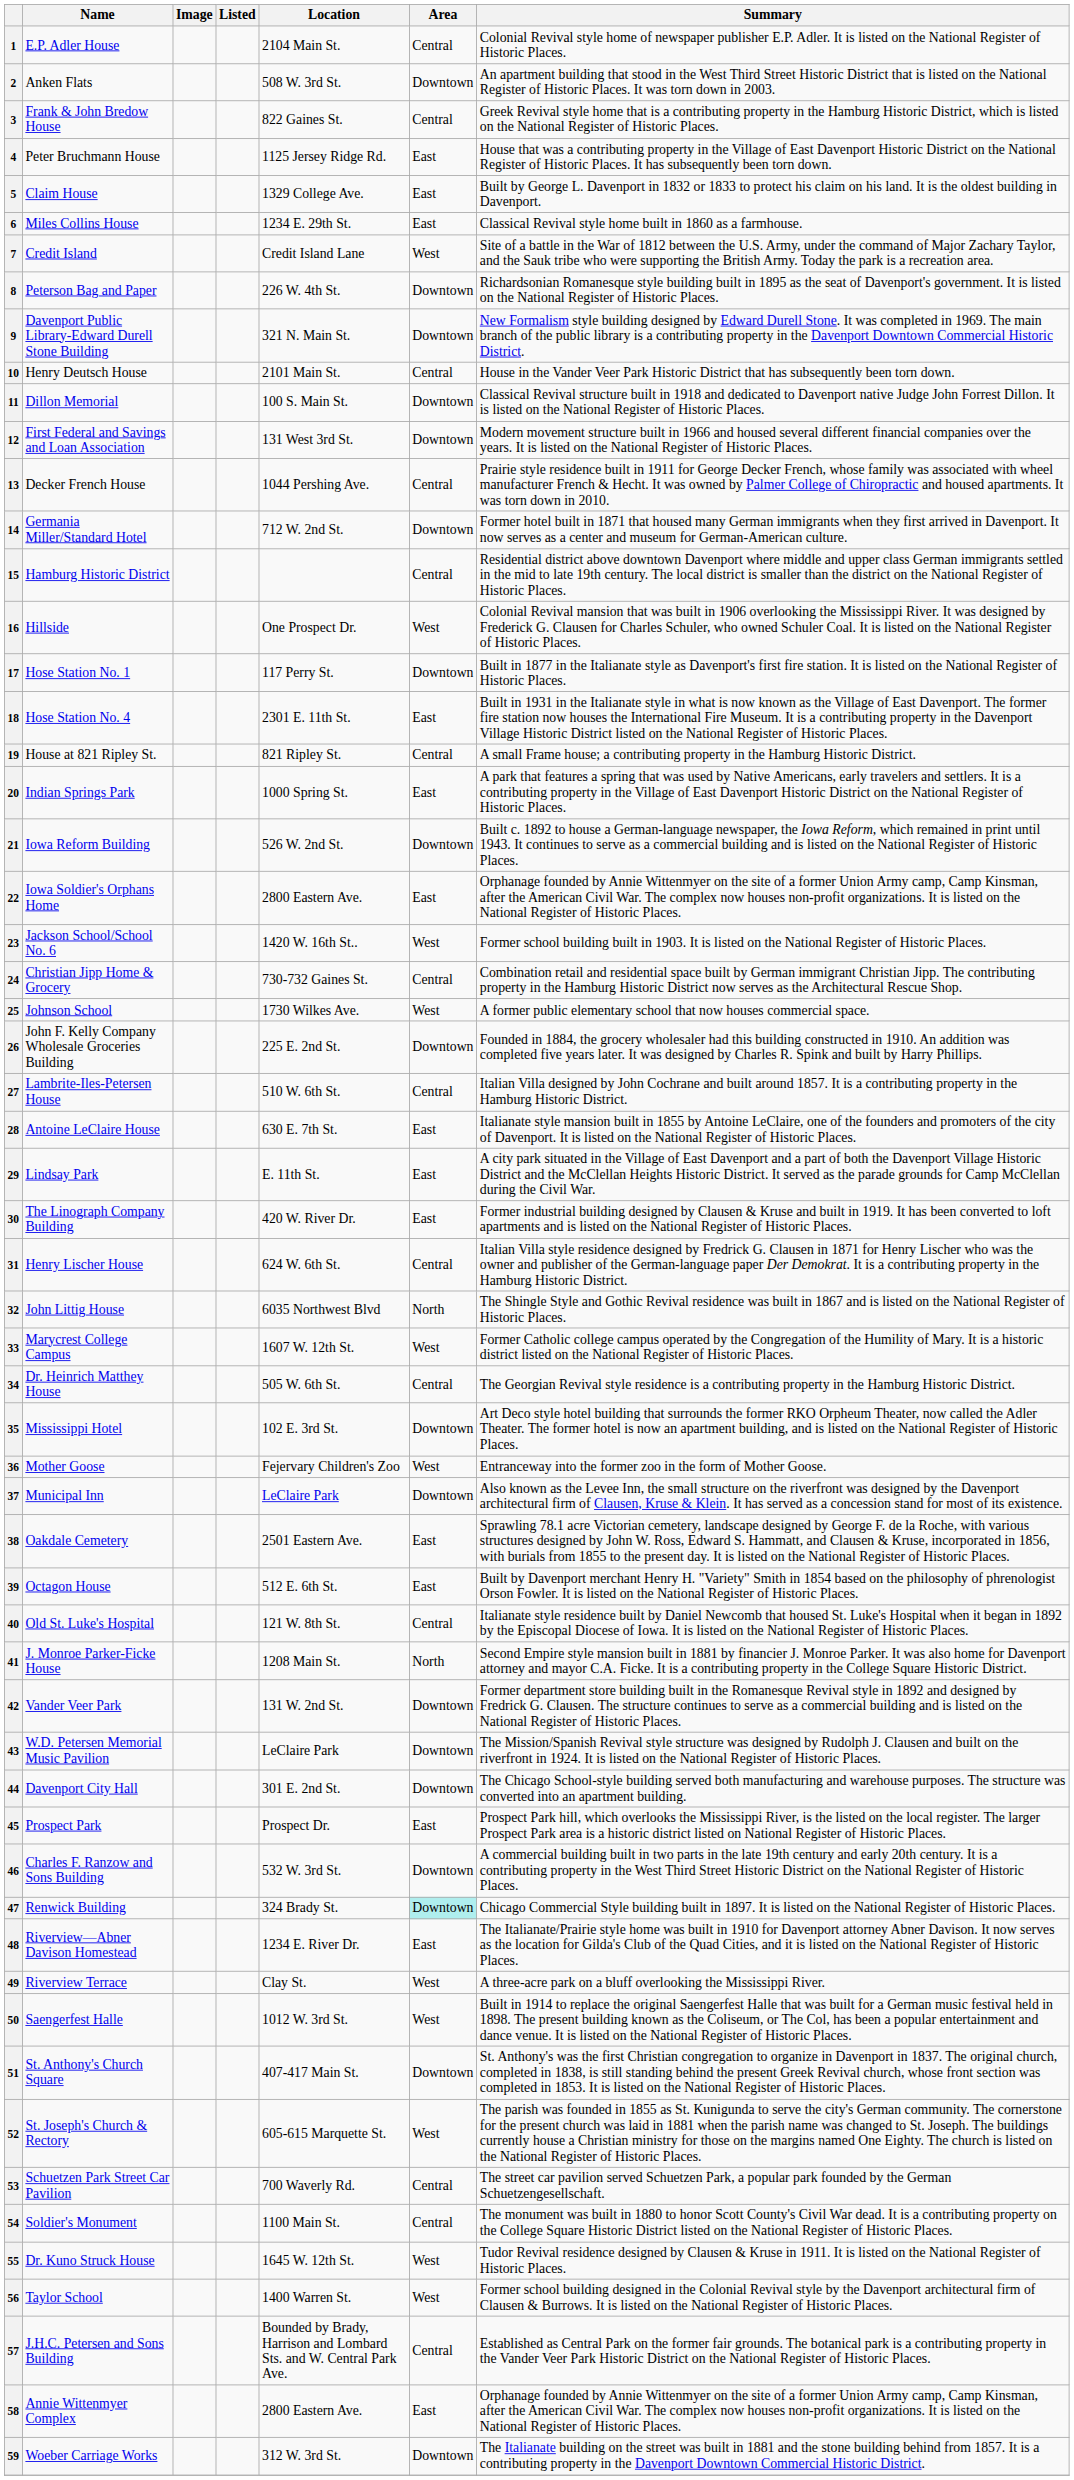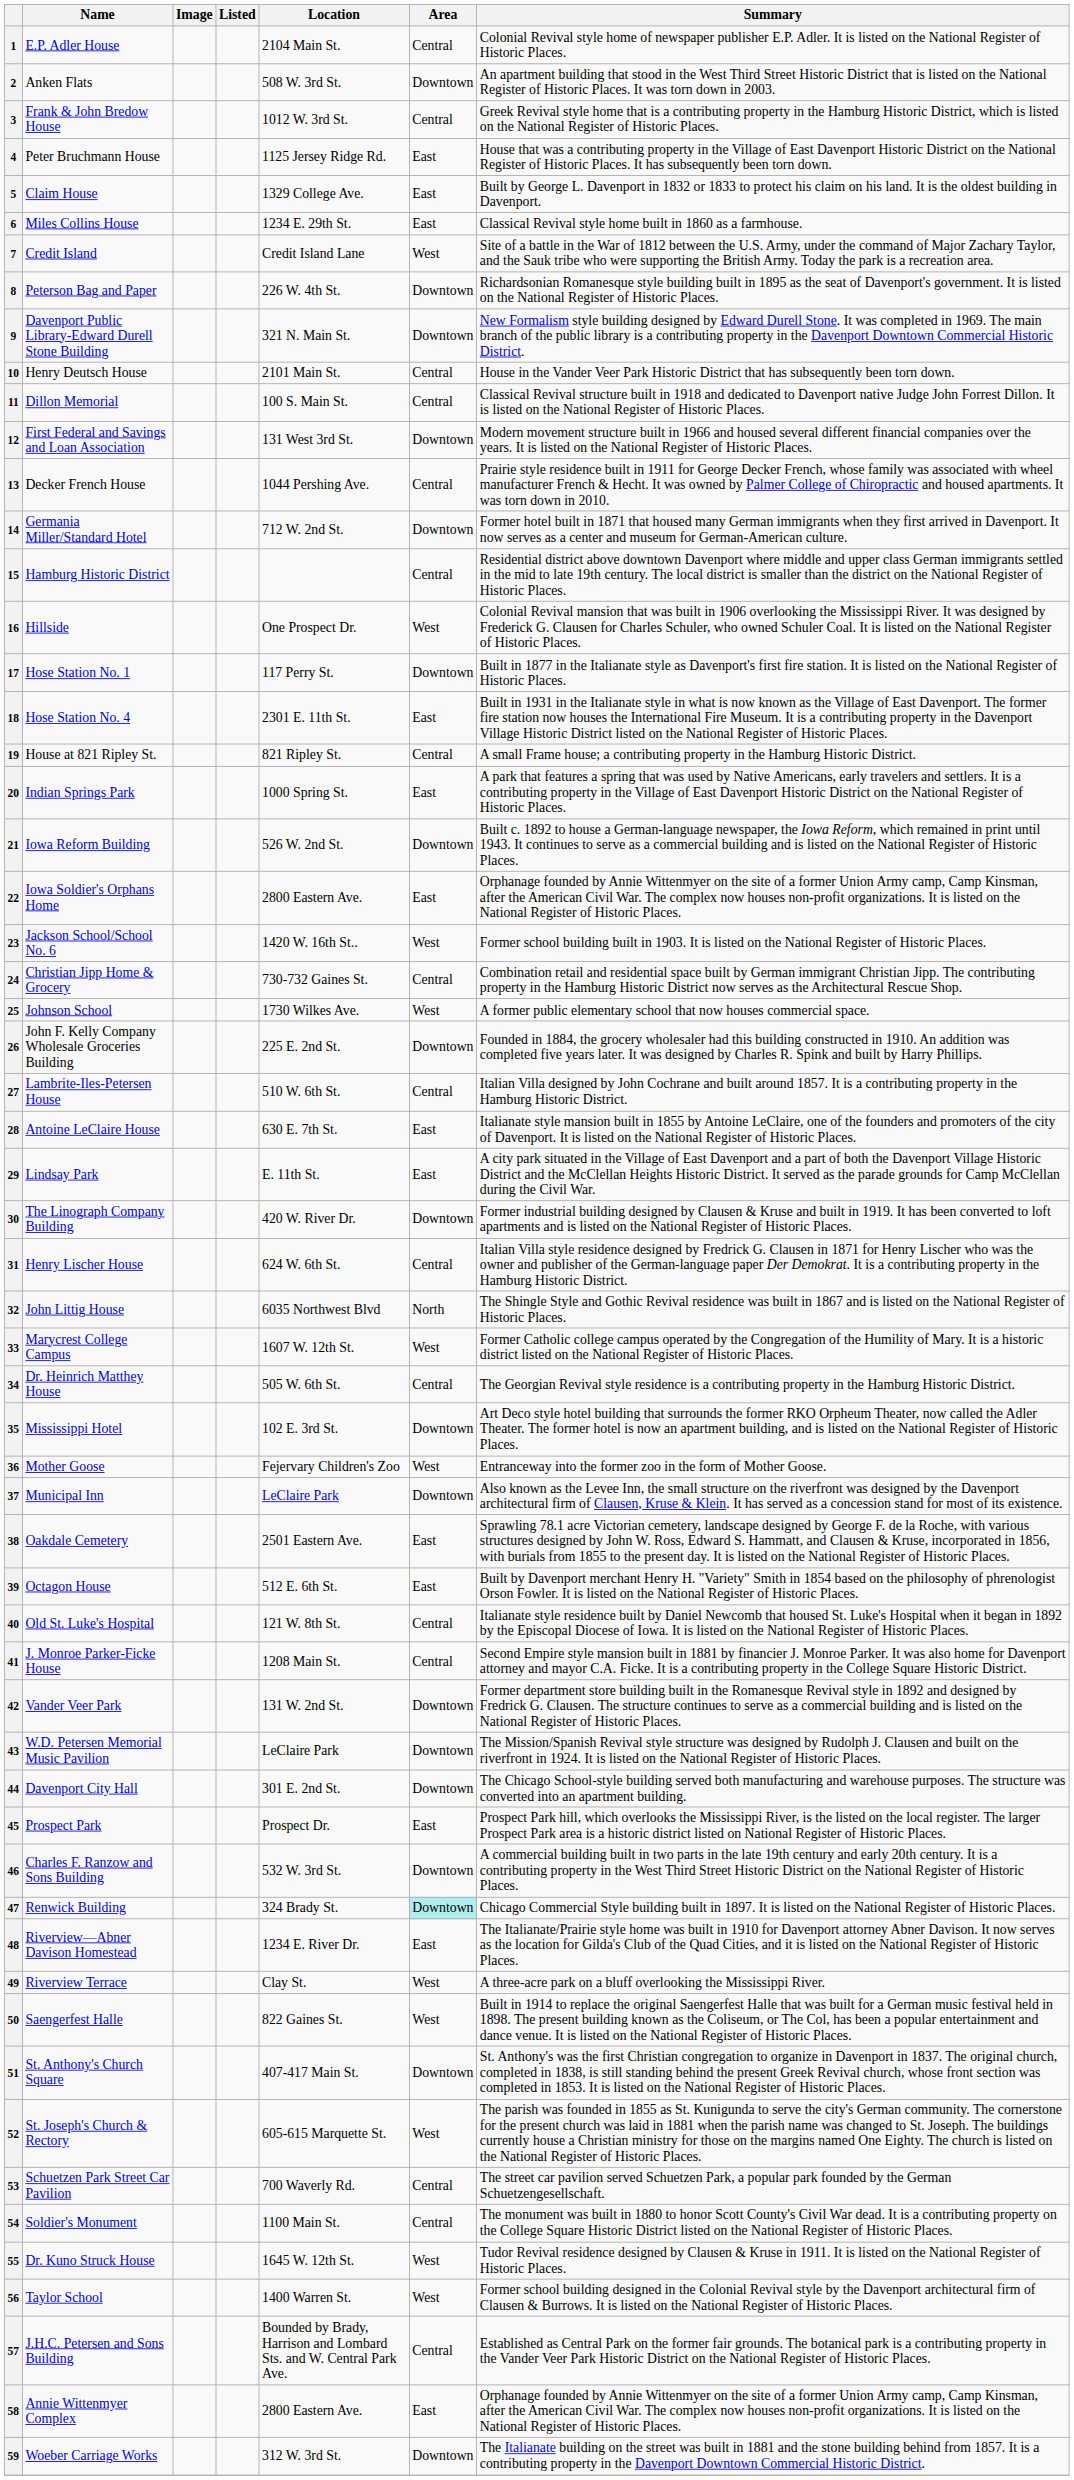3 | Location: 822 Gaines St. -> 1012 W. 3rd St.
11 | Area: Downtown -> Central
30 | Area: East -> Downtown
41 | Area: North -> Central
50 | Location: 1012 W. 3rd St. -> 822 Gaines St.
